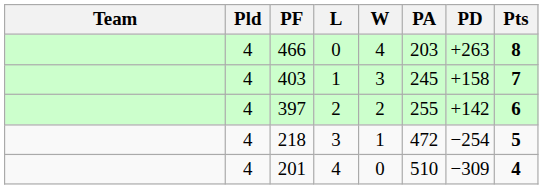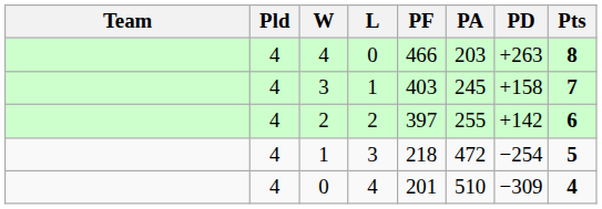columns swapped: W <-> PF
